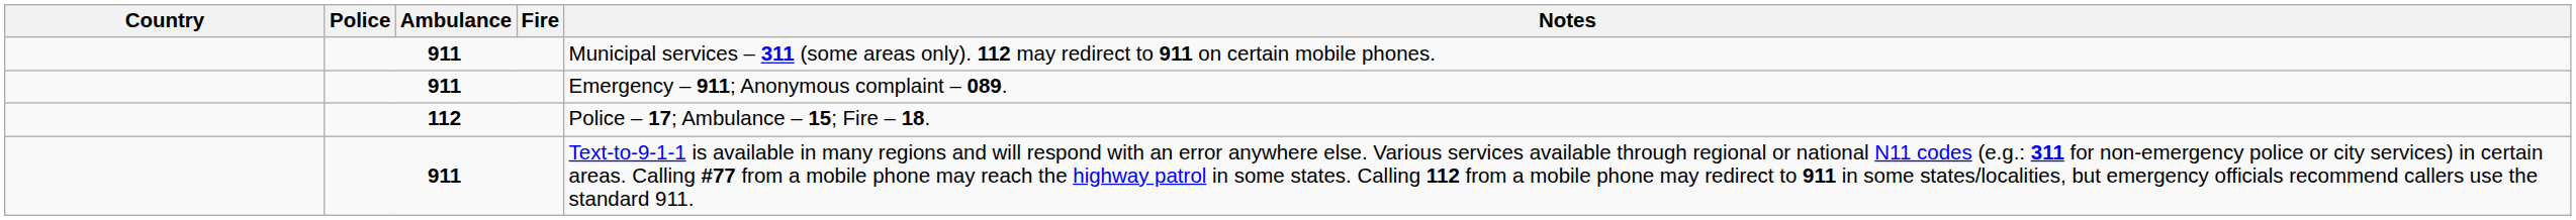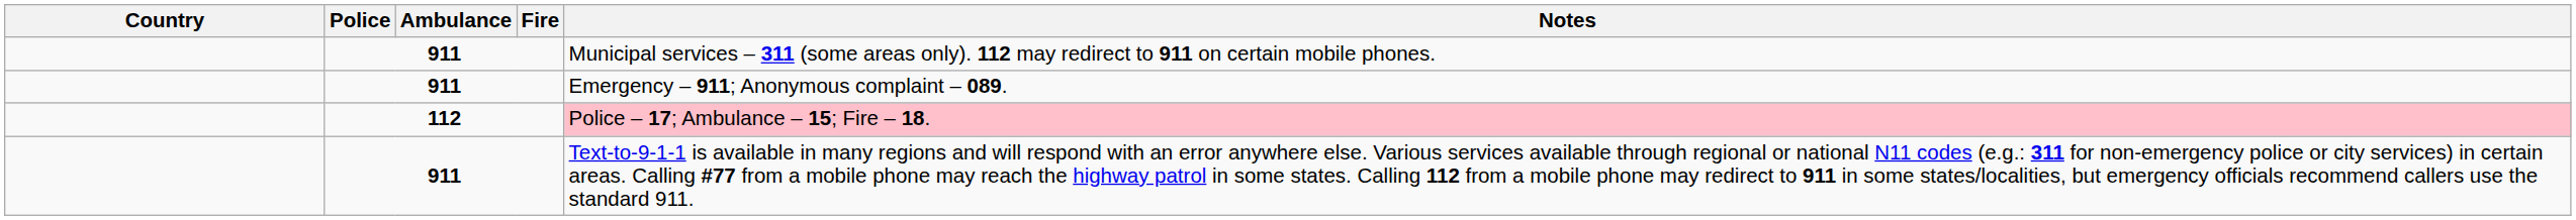112 | Notes: no background -> pink background
